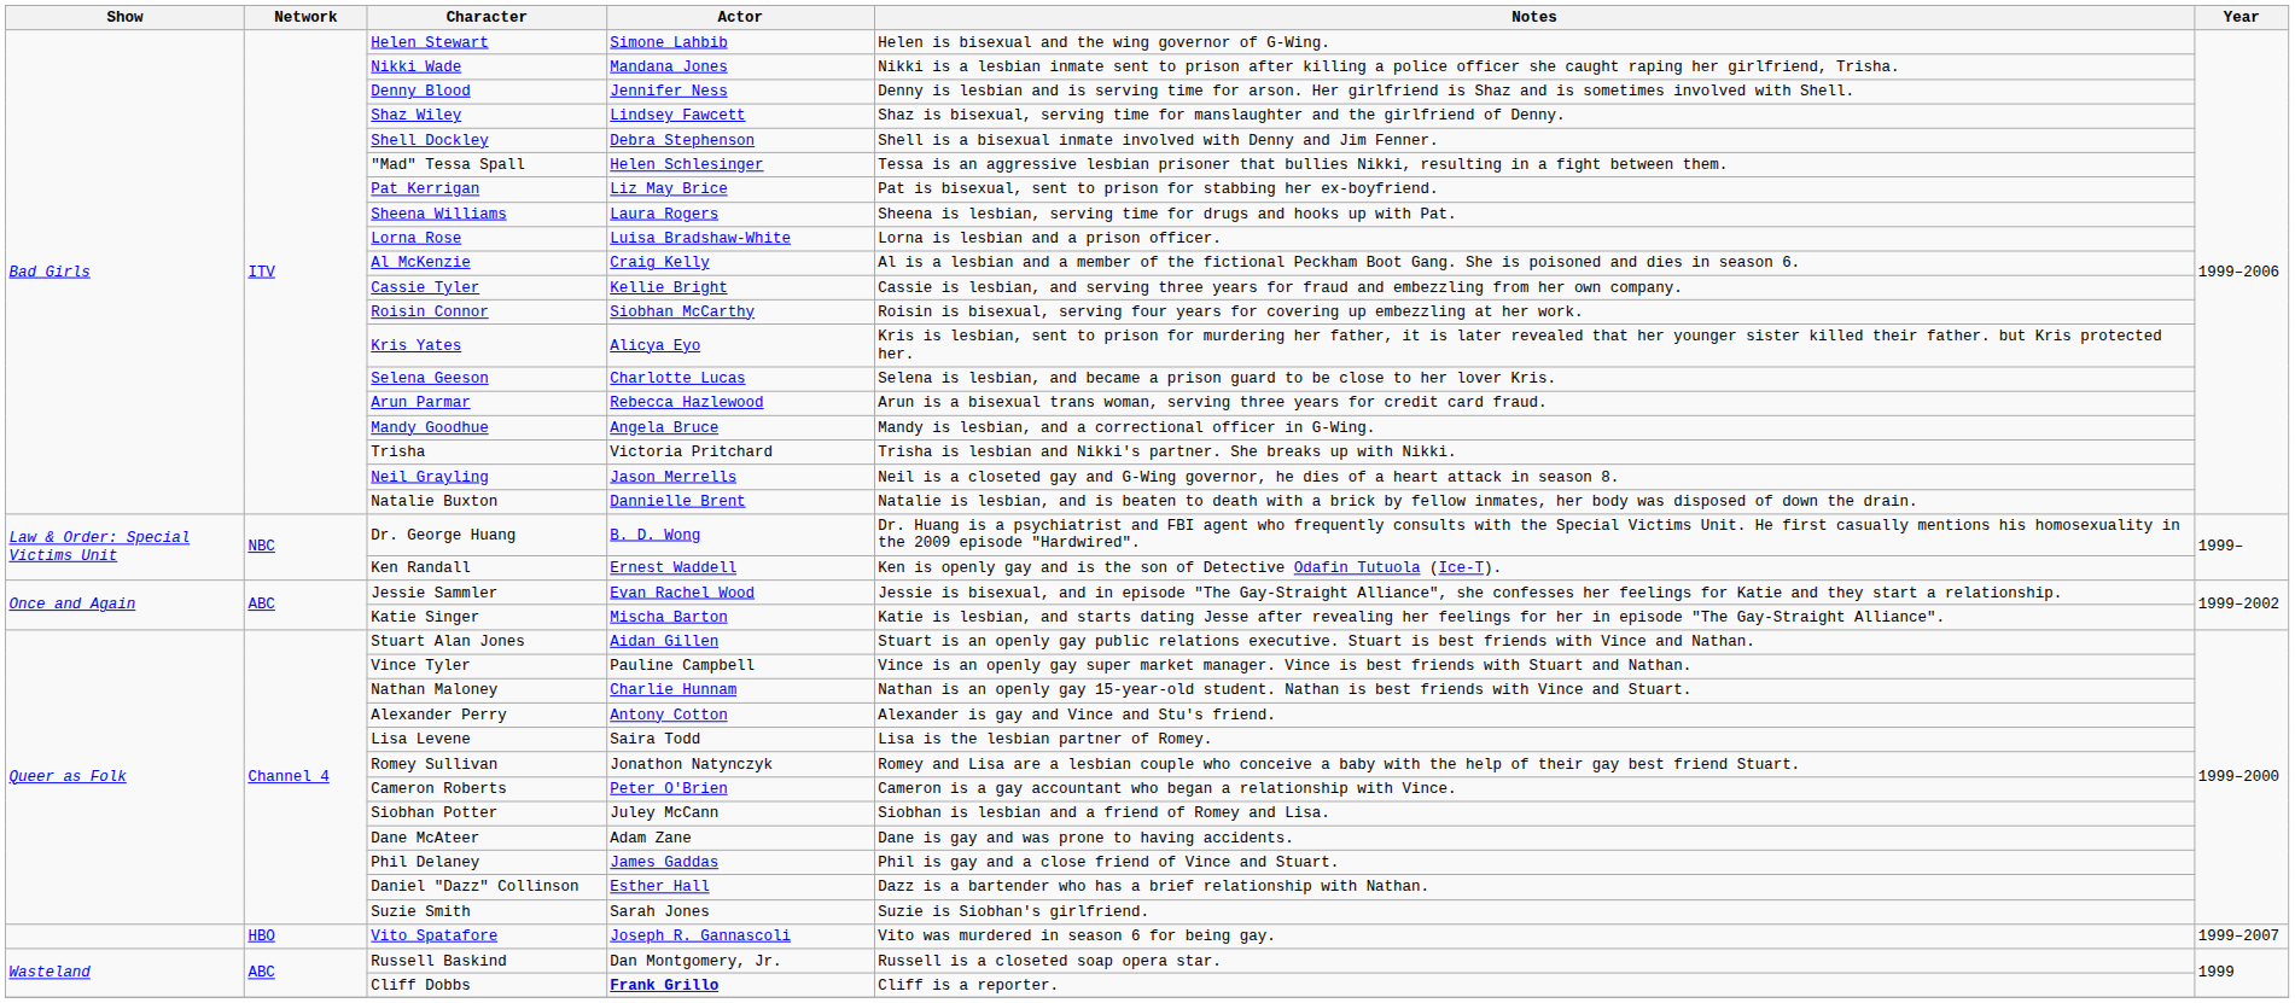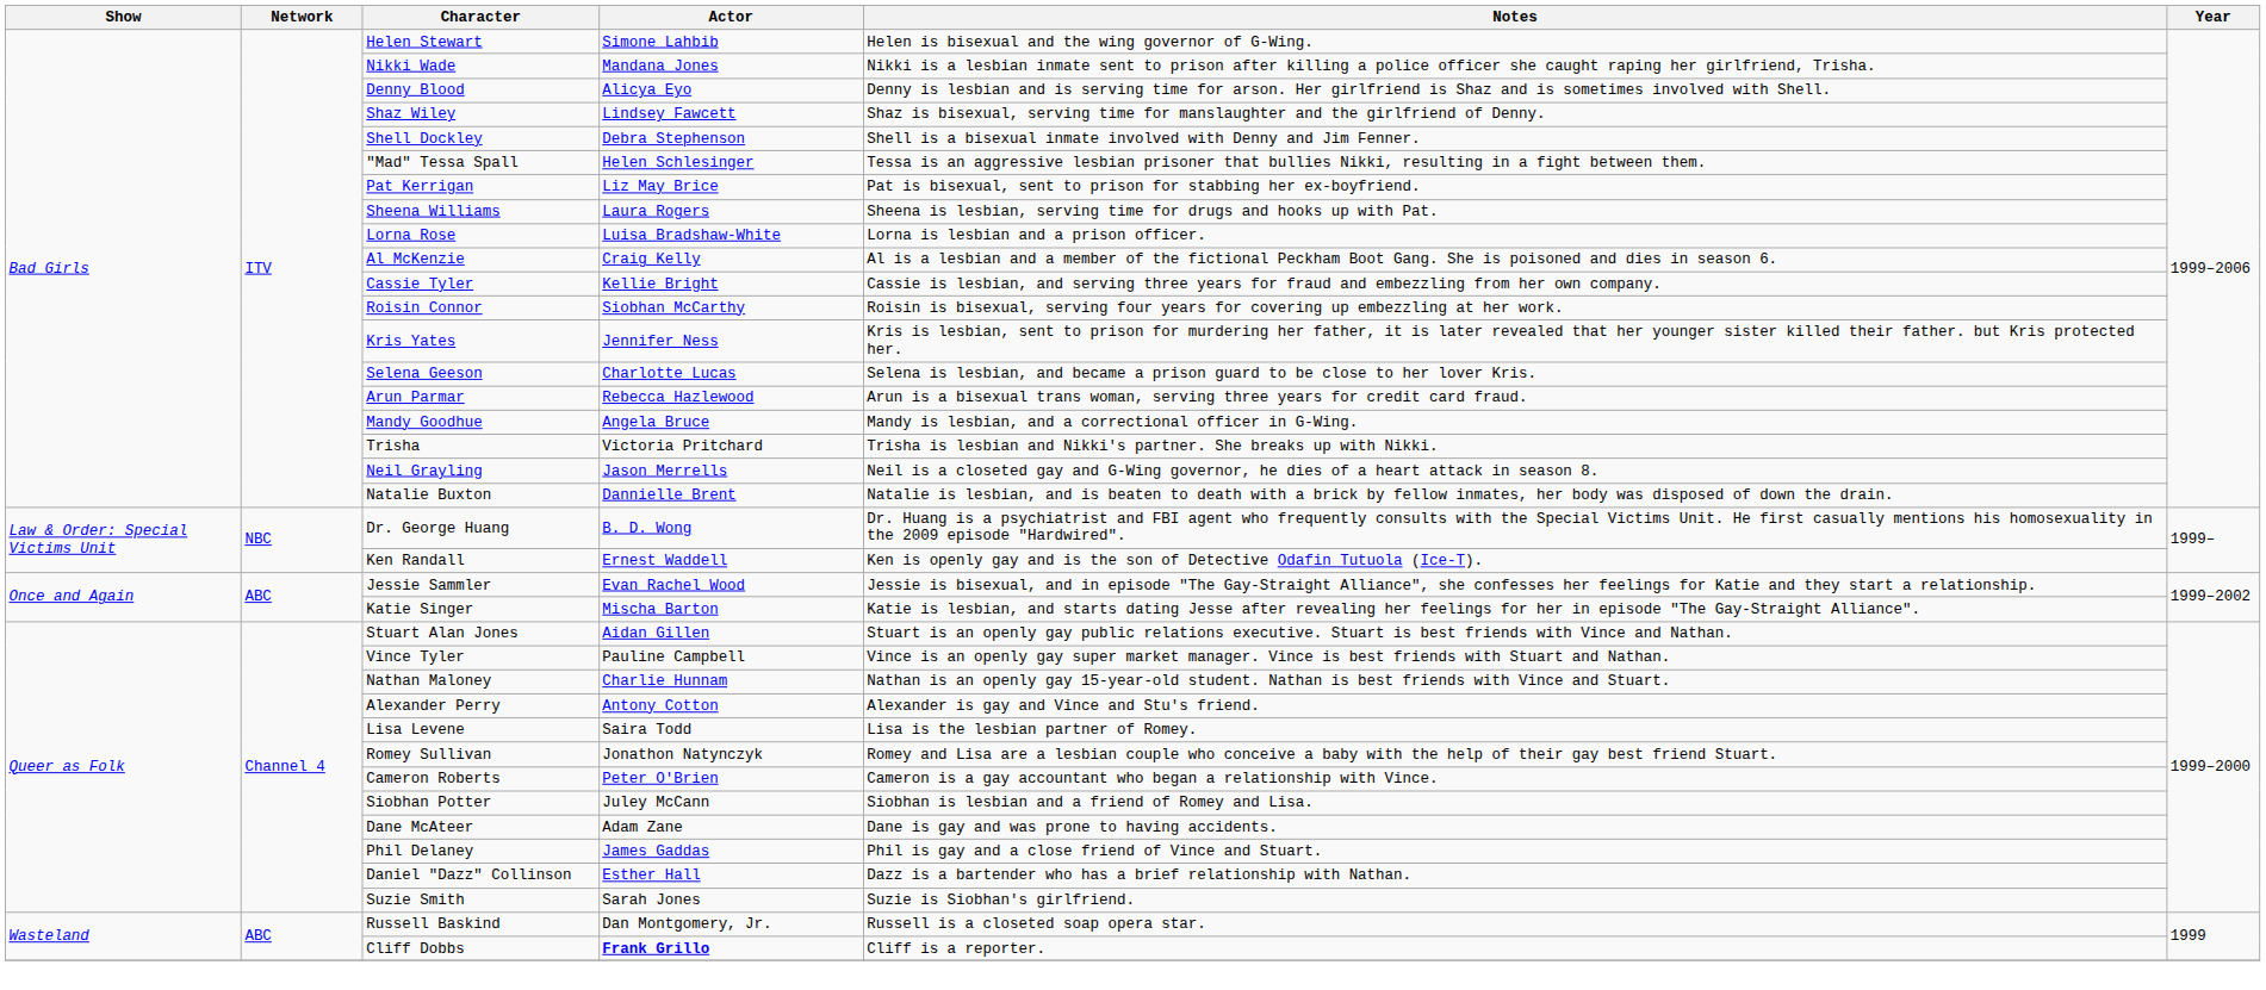Denny Blood | Actor: Jennifer Ness -> Alicya Eyo
Kris Yates | Actor: Alicya Eyo -> Jennifer Ness
- row: HBO | Vito Spatafore | Joseph R. Gannascoli | Vito was murdered in season 6 for being gay. | 1999–2007
